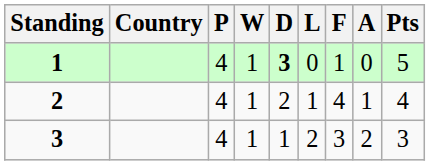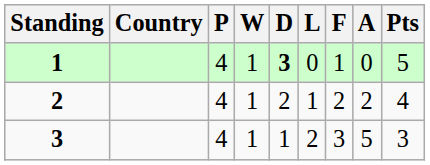row 3 | F: 4 -> 2
row 3 | A: 1 -> 2
row 4 | A: 2 -> 5
